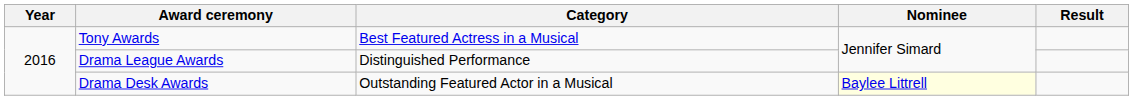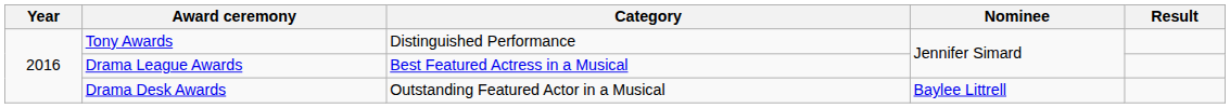Tony Awards | Category: Best Featured Actress in a Musical -> Distinguished Performance
Drama League Awards | Category: Distinguished Performance -> Best Featured Actress in a Musical
Drama Desk Awards | Nominee: lightyellow background -> no background
